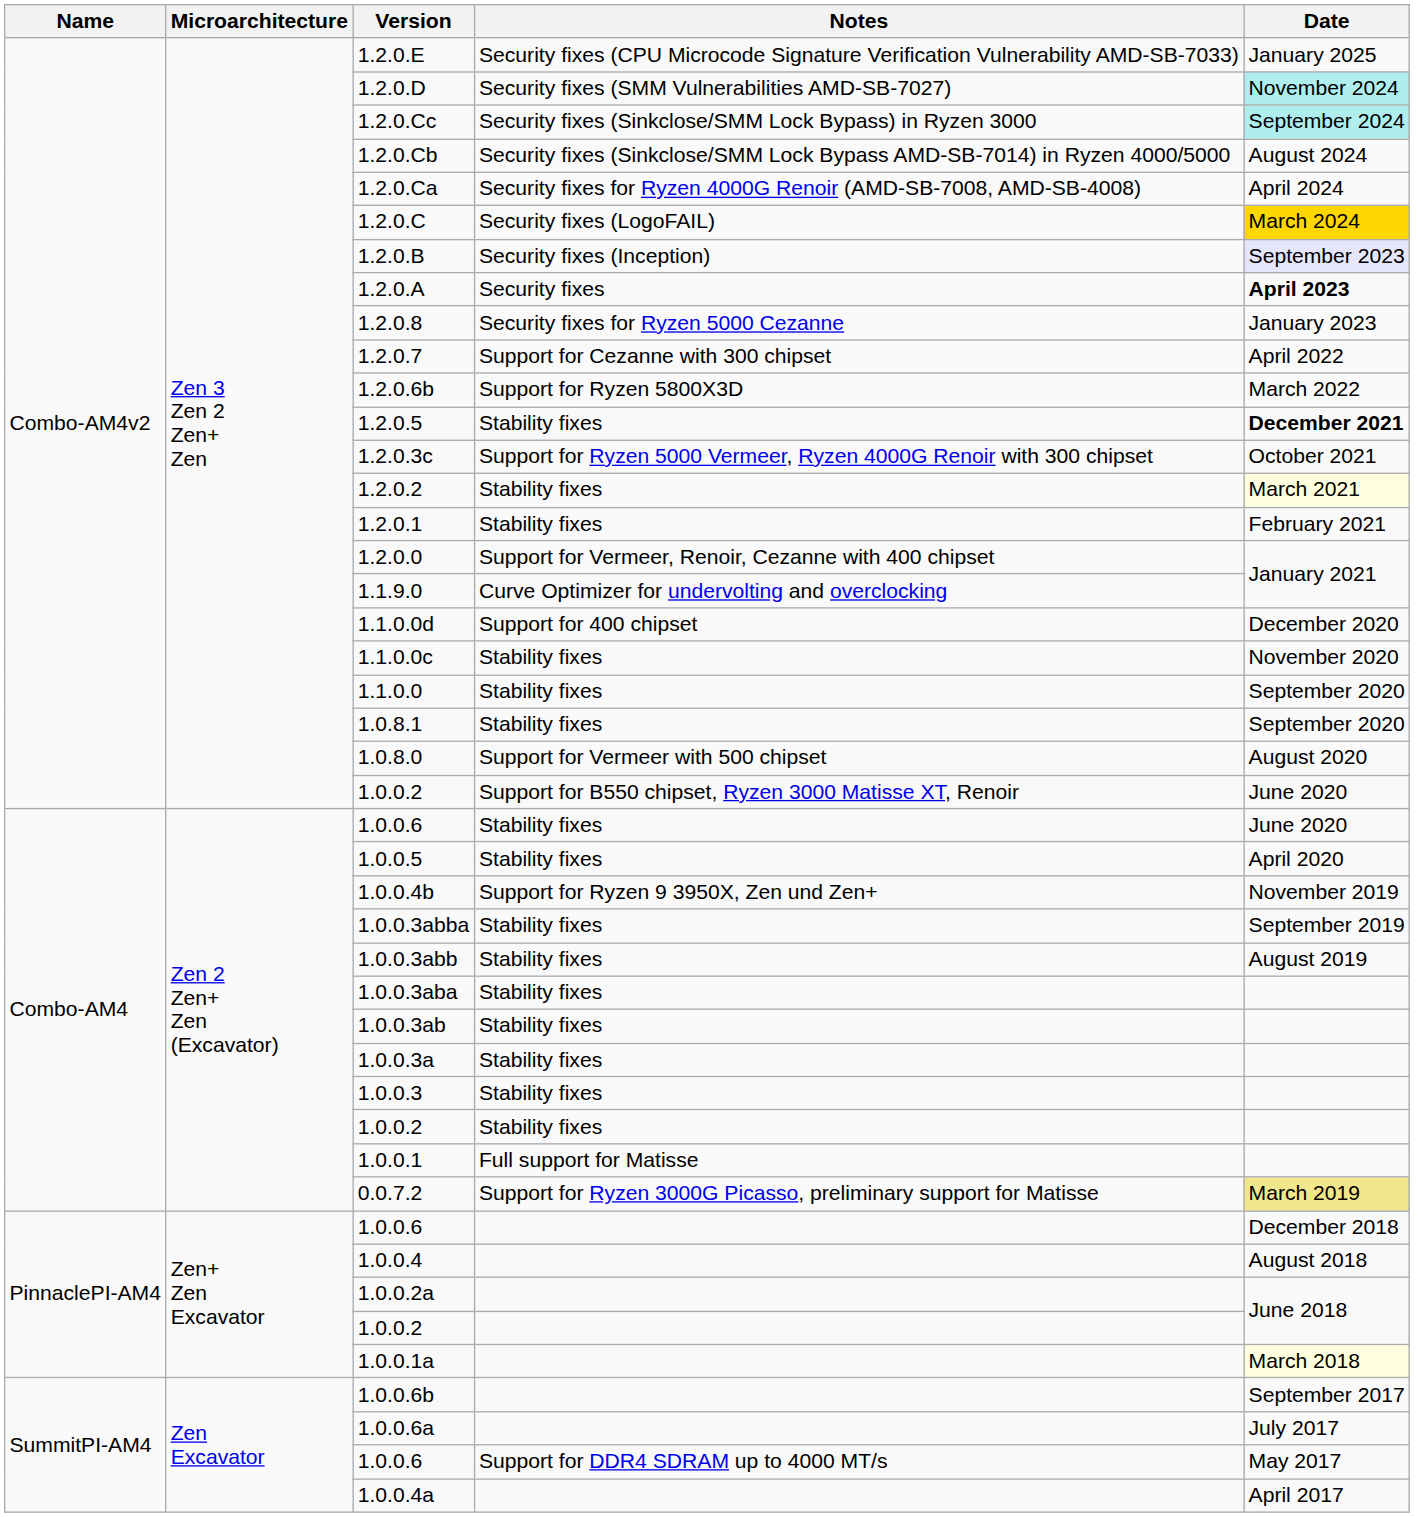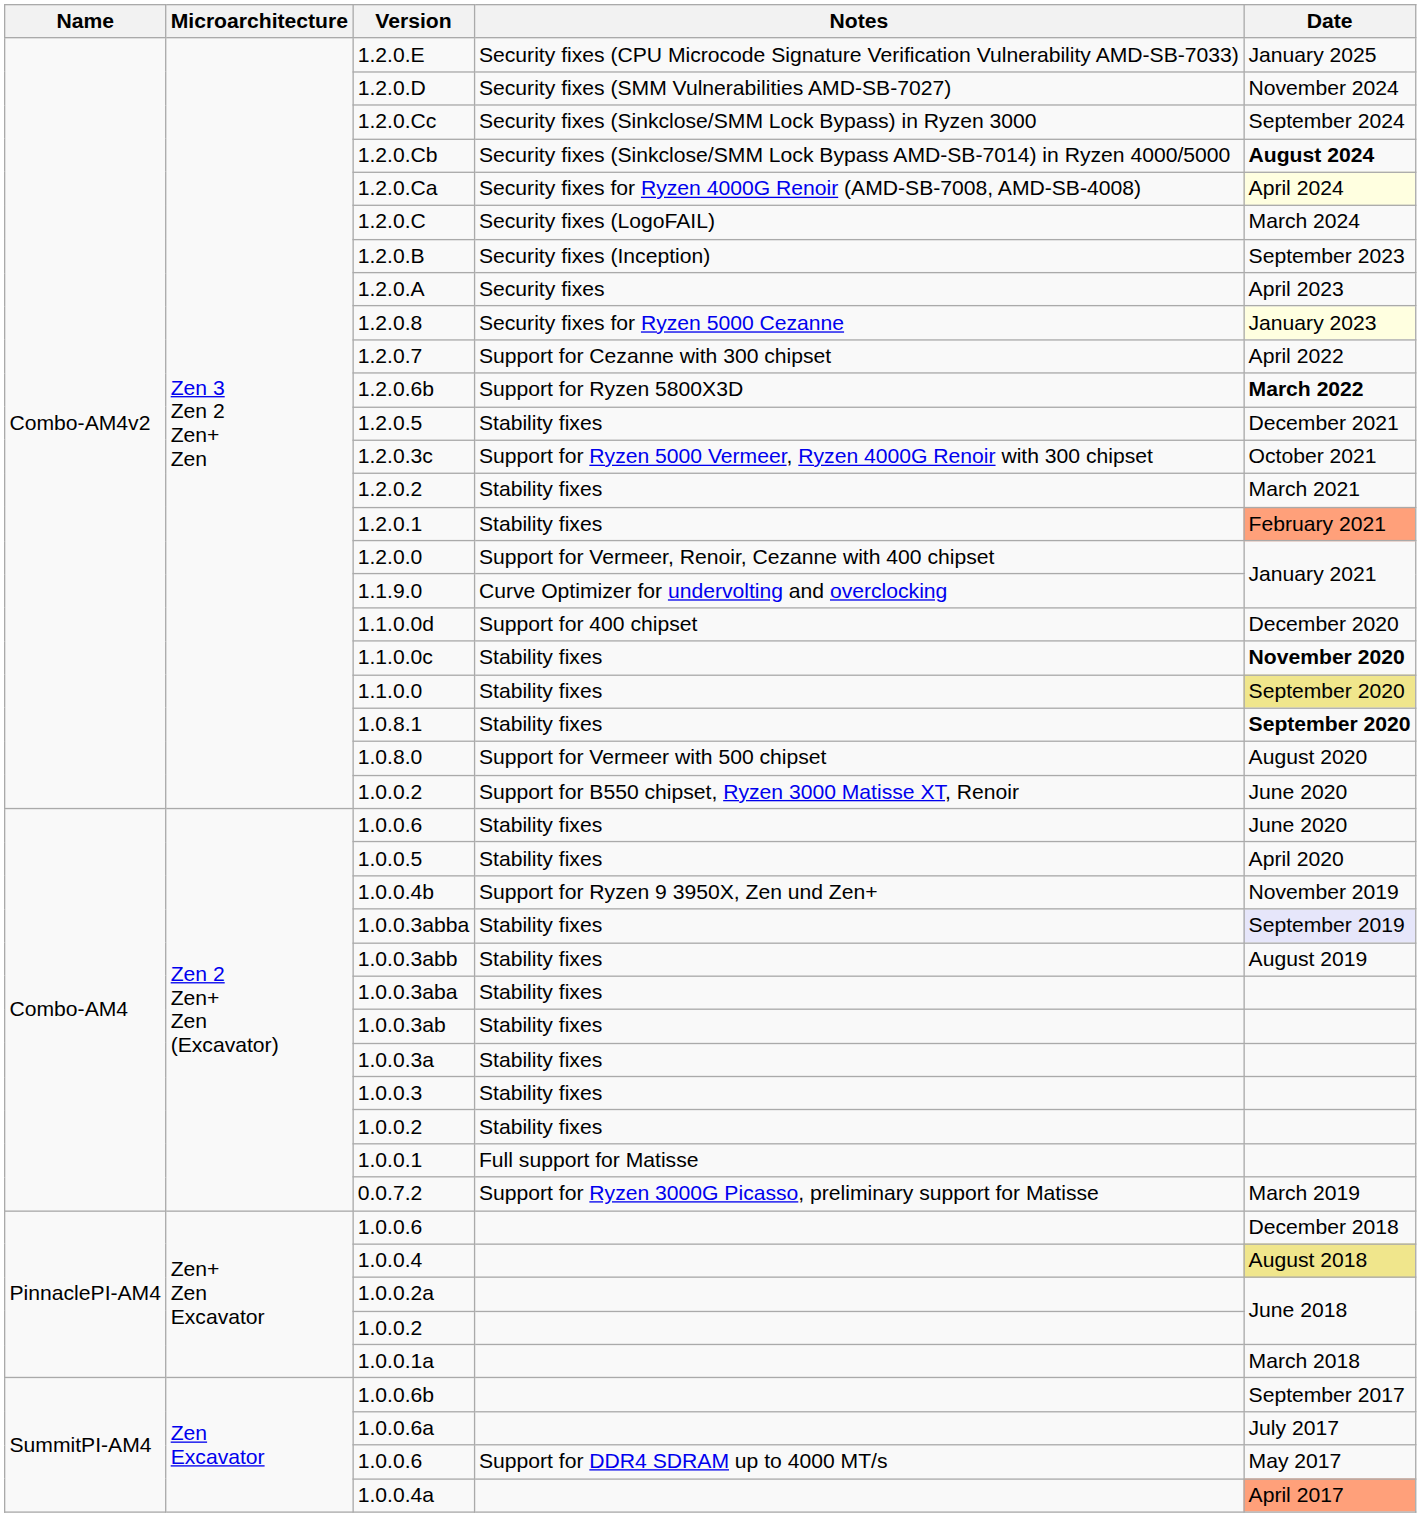1.2.0.D | Date: paleturquoise background -> no background
1.2.0.Cc | Date: paleturquoise background -> no background
1.2.0.Cb | Date: normal -> bold
1.2.0.Ca | Date: no background -> lightyellow background
1.2.0.C | Date: gold background -> no background
1.2.0.B | Date: lavender background -> no background
1.2.0.A | Date: bold -> normal
1.2.0.8 | Date: no background -> lightyellow background
1.2.0.6b | Date: normal -> bold
1.2.0.5 | Date: bold -> normal
1.2.0.2 | Date: lightyellow background -> no background
1.2.0.1 | Date: no background -> lightsalmon background
1.1.0.0c | Date: normal -> bold
1.1.0.0 | Date: no background -> khaki background
1.0.8.1 | Date: normal -> bold
1.0.0.3abba | Date: no background -> lavender background
0.0.7.2 | Date: khaki background -> no background
1.0.0.4 | Date: no background -> khaki background
1.0.0.1a | Date: lightyellow background -> no background
1.0.0.4a | Date: no background -> lightsalmon background
